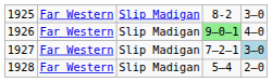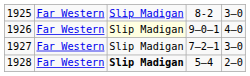1926 | column 3: no background -> lightyellow background
1926 | column 4: lightgreen background -> no background
1927 | column 5: lightblue background -> no background
1928 | column 3: normal -> bold
